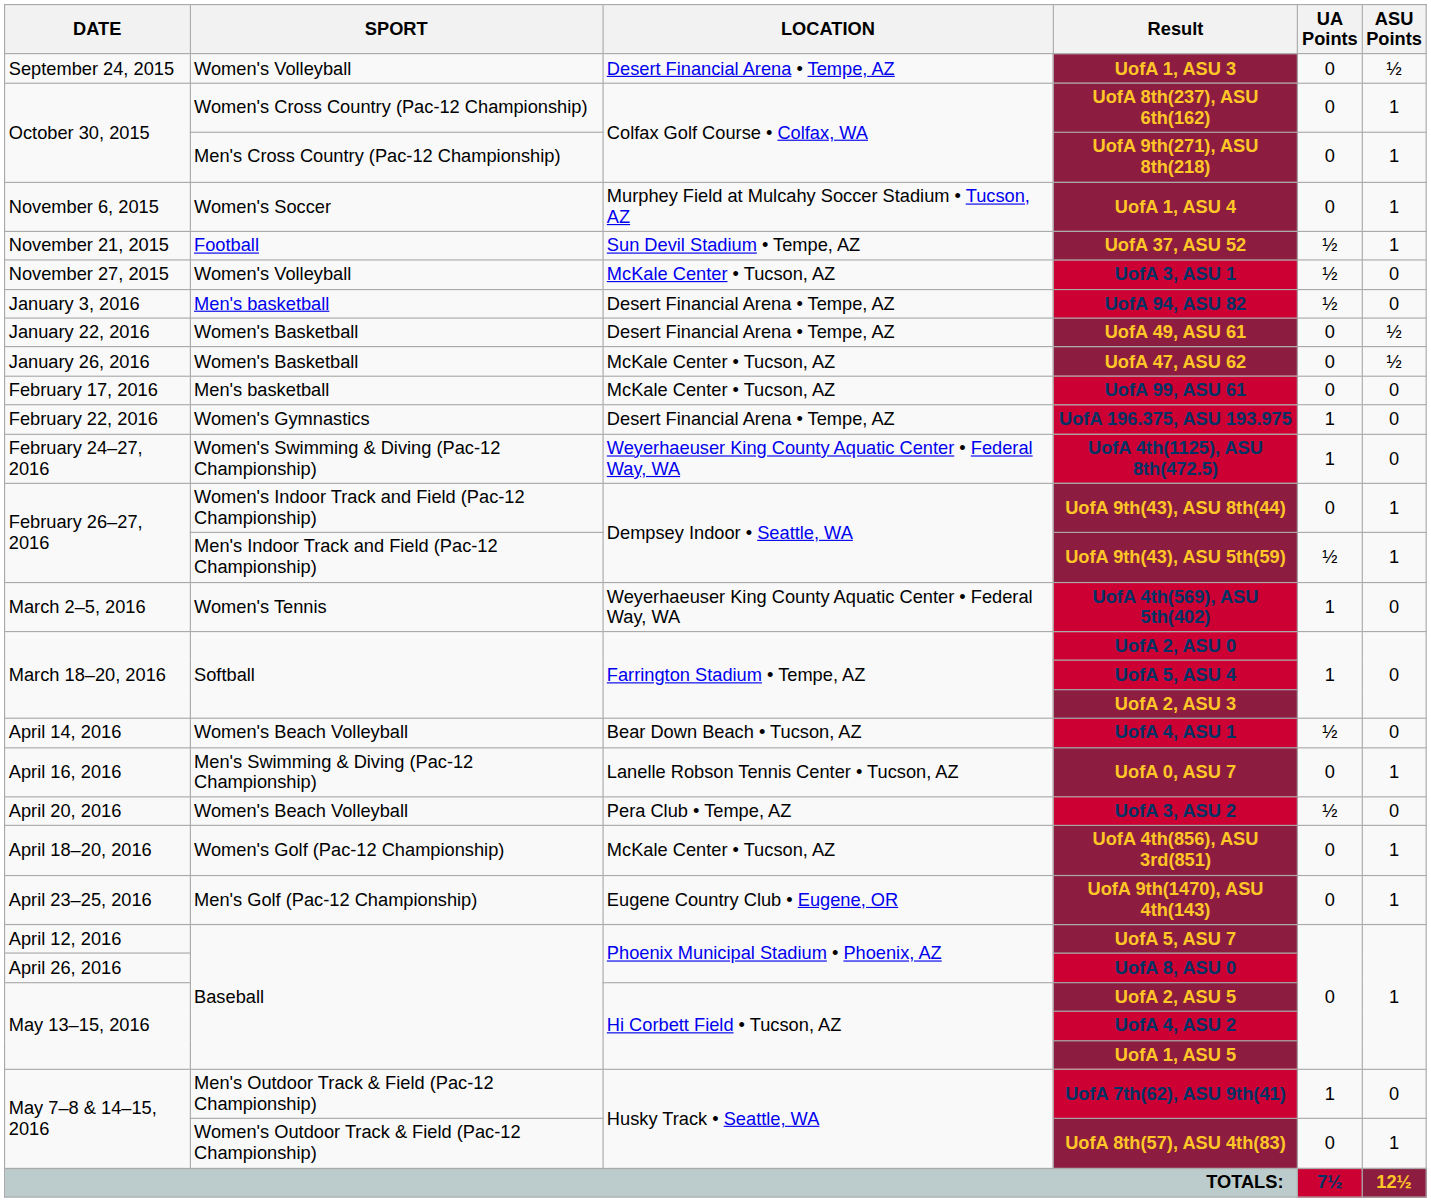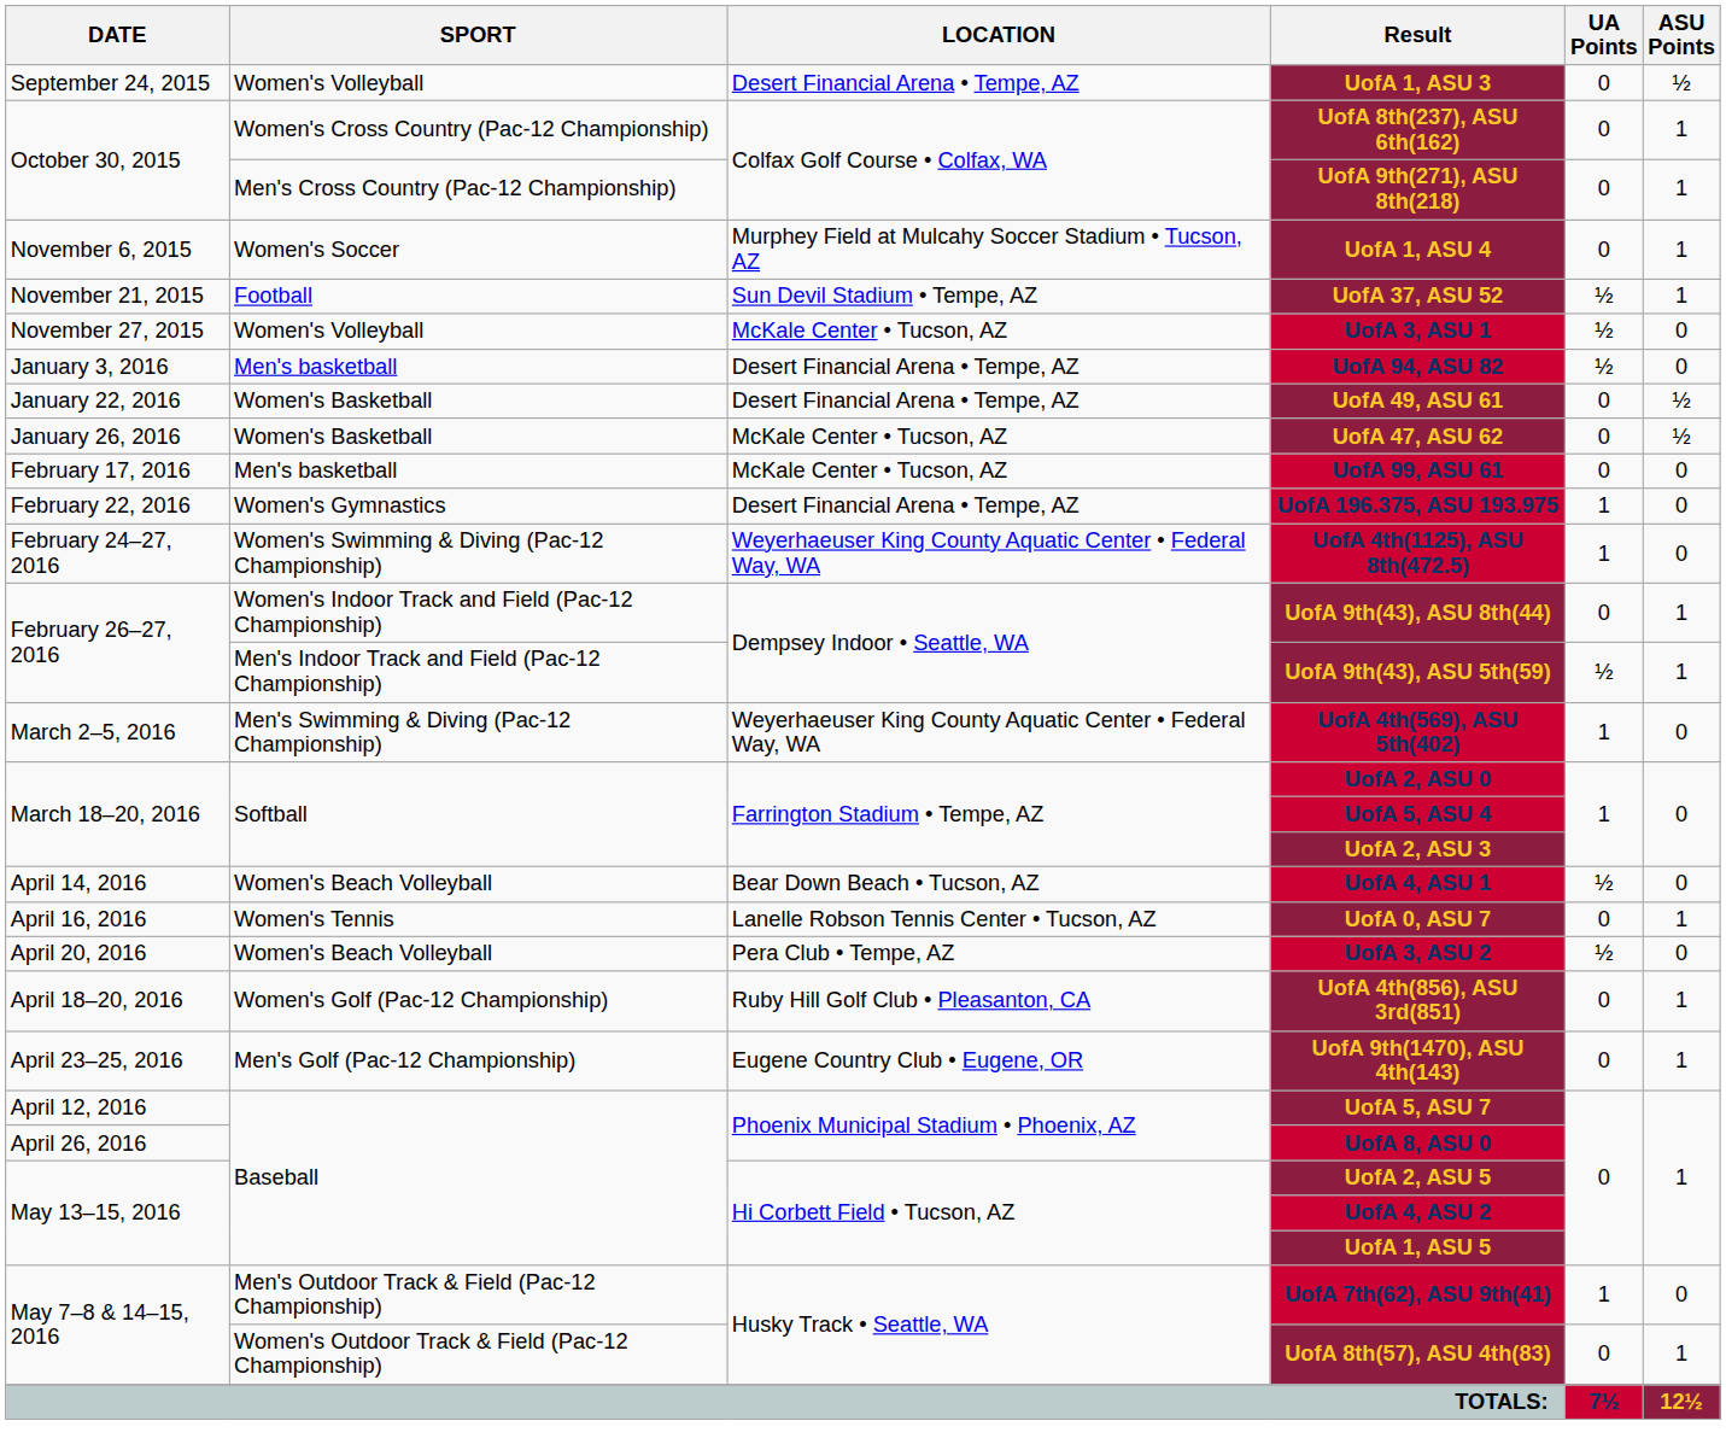UofA 4th(569), ASU 5th(402) | SPORT: Women's Tennis -> Men's Swimming & Diving (Pac-12 Championship)
UofA 0, ASU 7 | SPORT: Men's Swimming & Diving (Pac-12 Championship) -> Women's Tennis
UofA 4th(856), ASU 3rd(851) | LOCATION: McKale Center • Tucson, AZ -> Ruby Hill Golf Club • Pleasanton, CA
